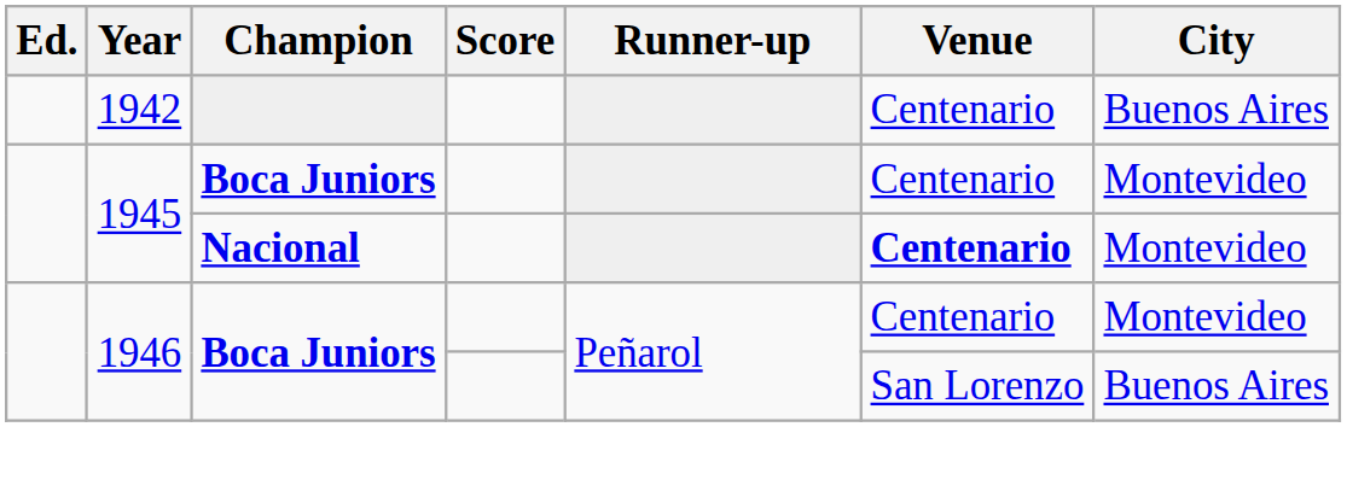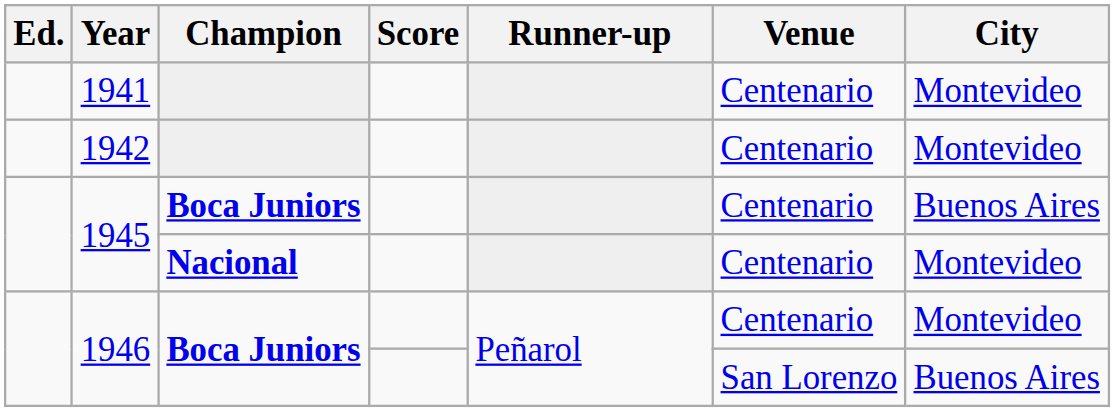+ row: 1941 | Centenario | Montevideo
1942 | City: Buenos Aires -> Montevideo
1945 / Boca Juniors | City: Montevideo -> Buenos Aires
1945 / Nacional | Venue: bold -> normal
